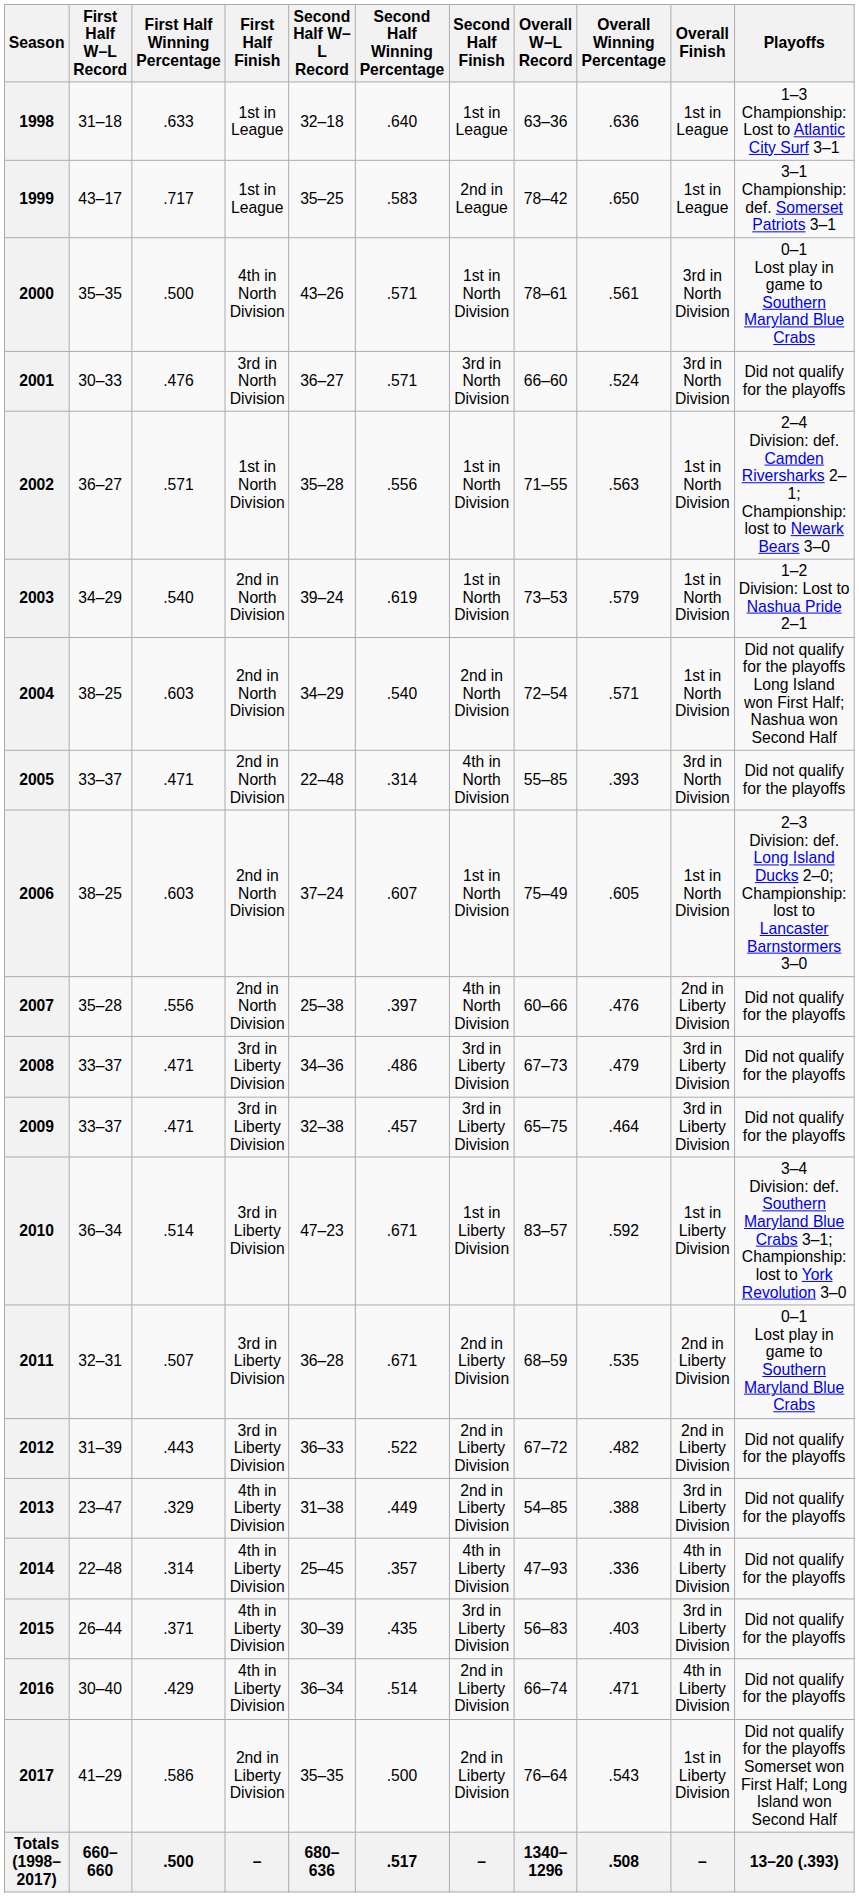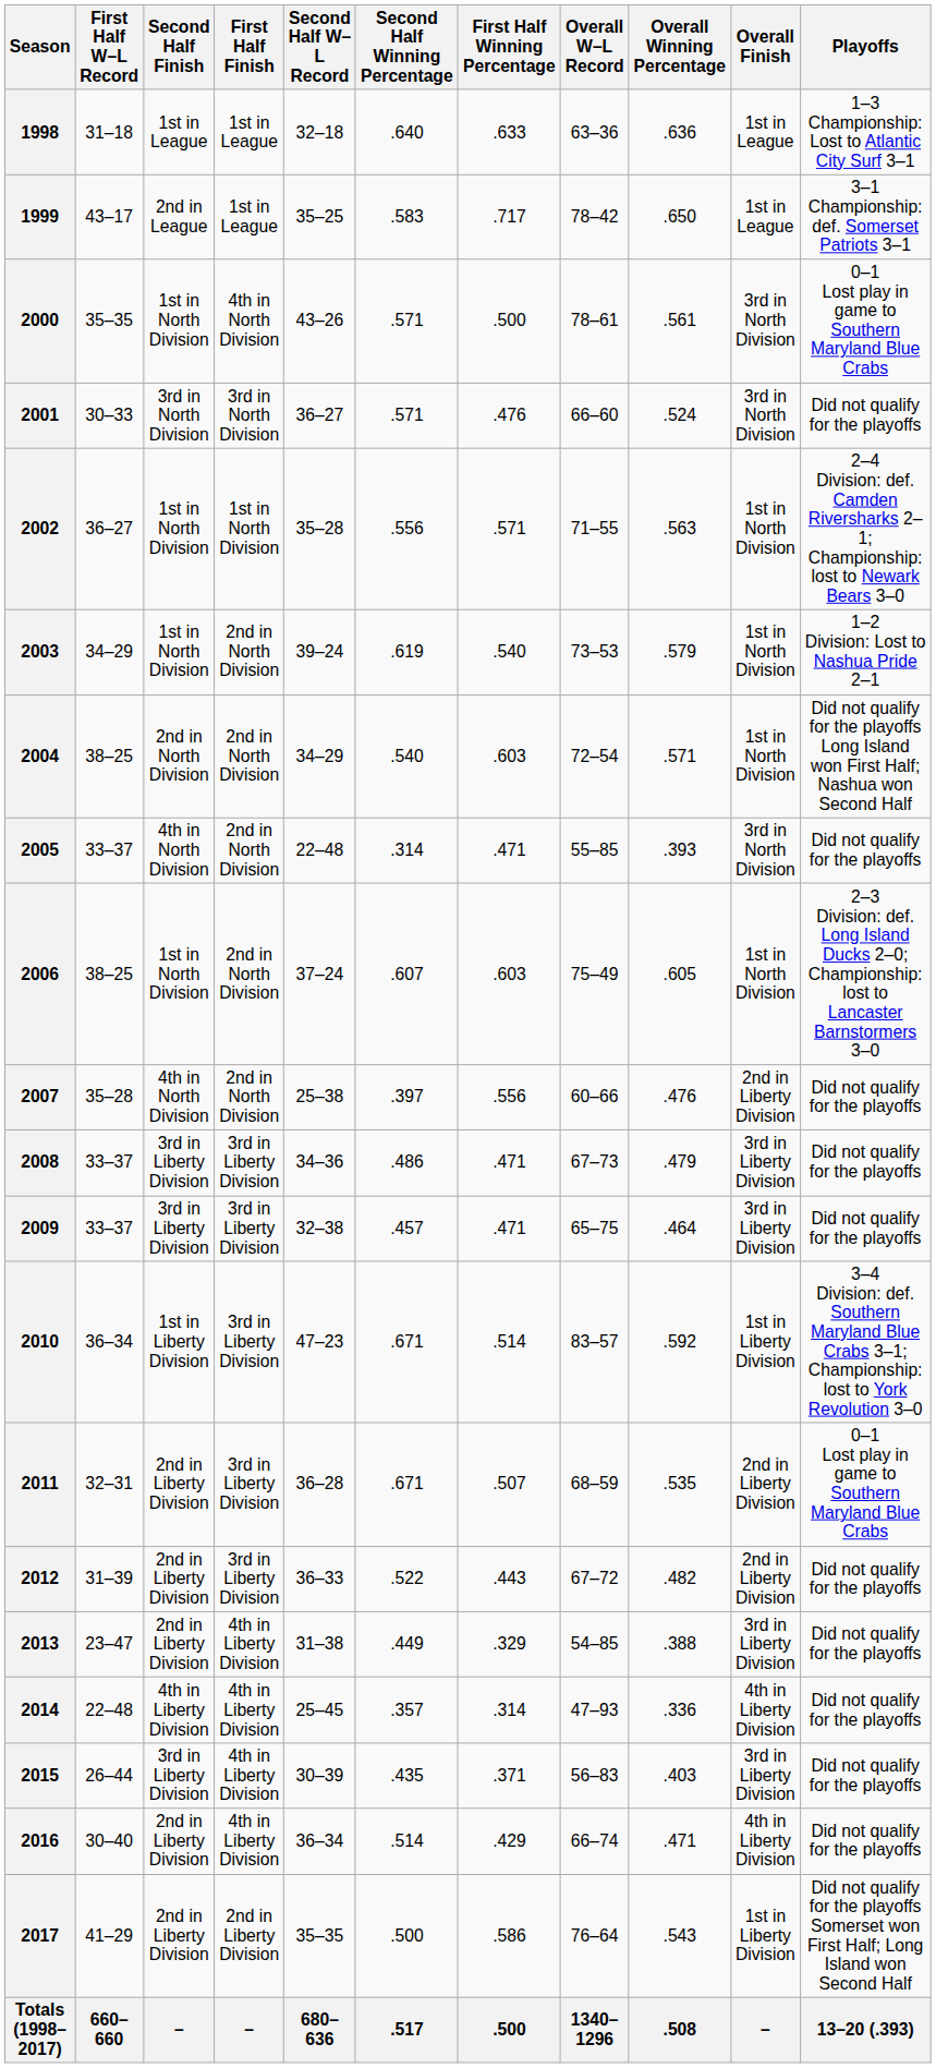columns swapped: First Half Winning Percentage <-> Second Half Finish
